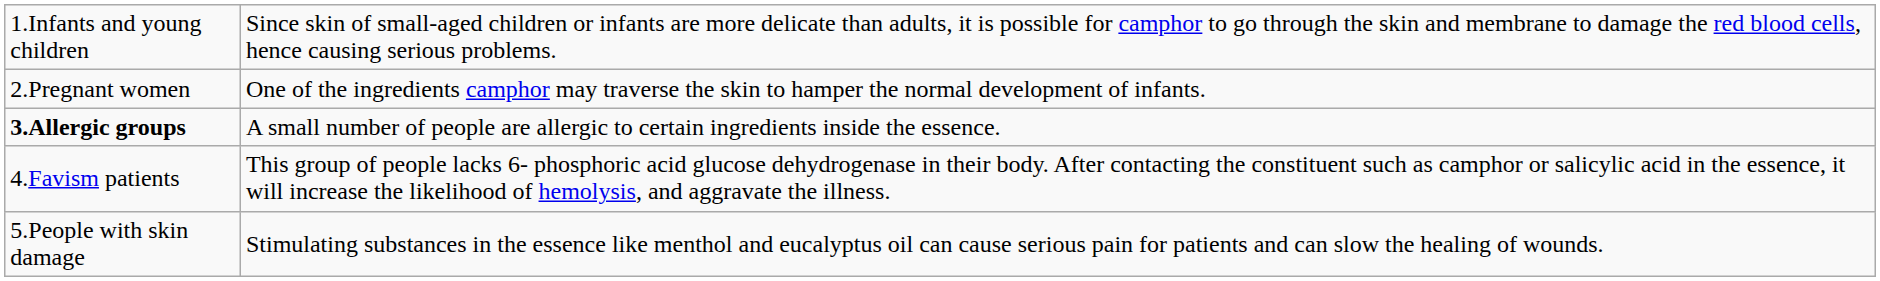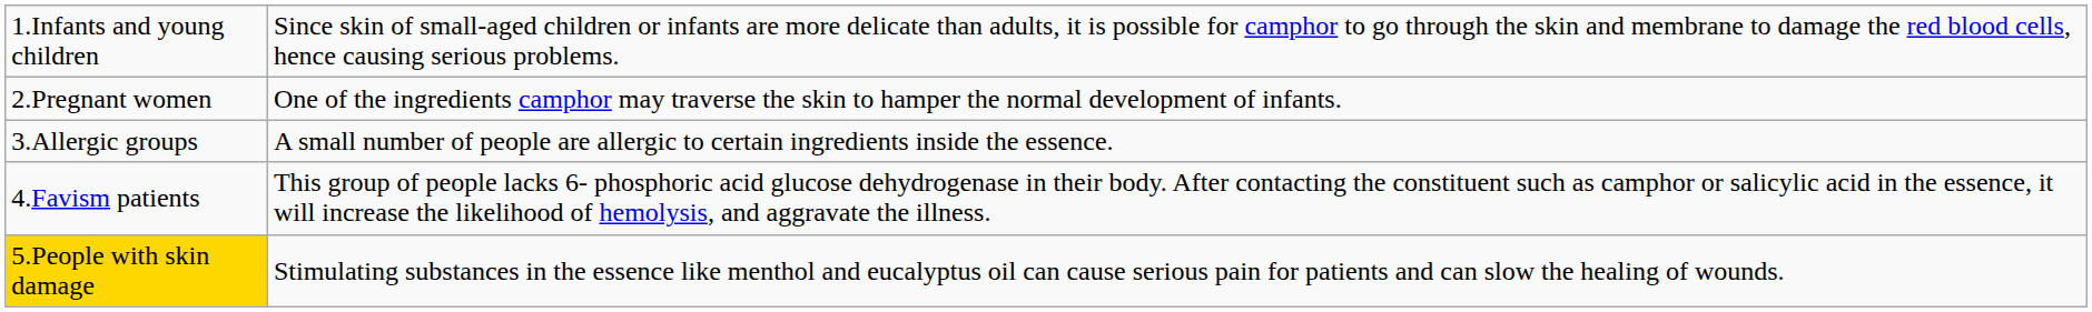3.Allergic groups | column 1: bold -> normal
5.People with skin damage | column 1: no background -> gold background
